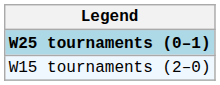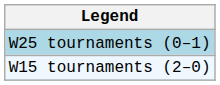row 2 | column 1: bold -> normal
